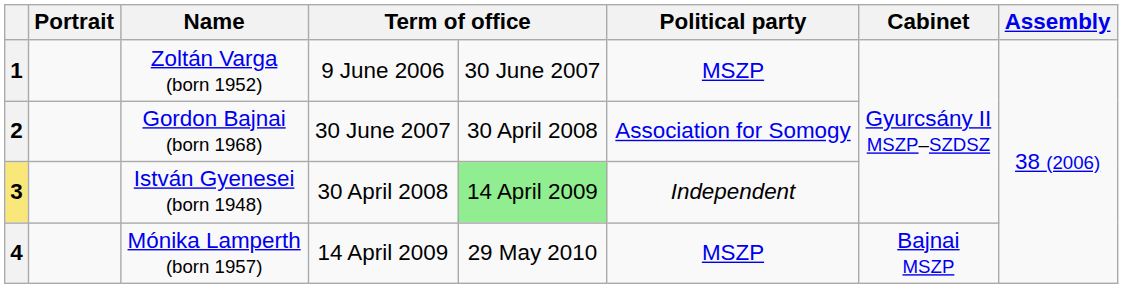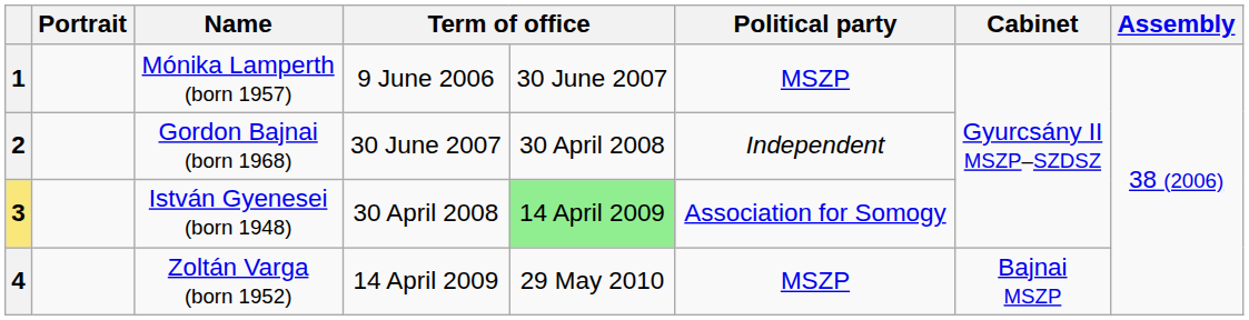1 | Name: Zoltán Varga (born 1952) -> Mónika Lamperth (born 1957)
2 | Political party: Association for Somogy -> Independent
3 | Political party: Independent -> Association for Somogy
4 | Name: Mónika Lamperth (born 1957) -> Zoltán Varga (born 1952)
